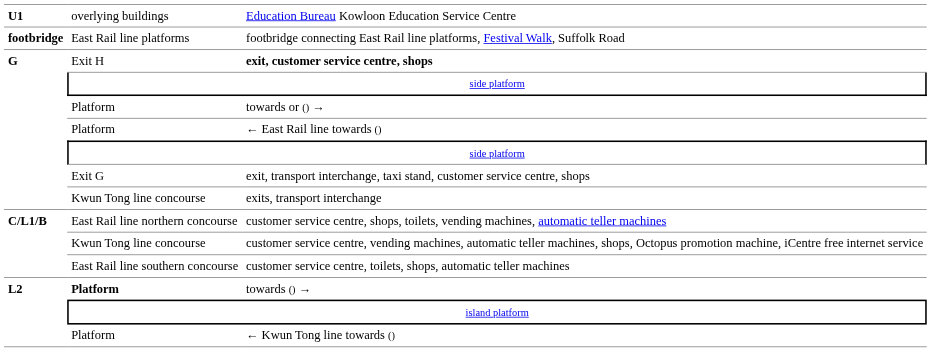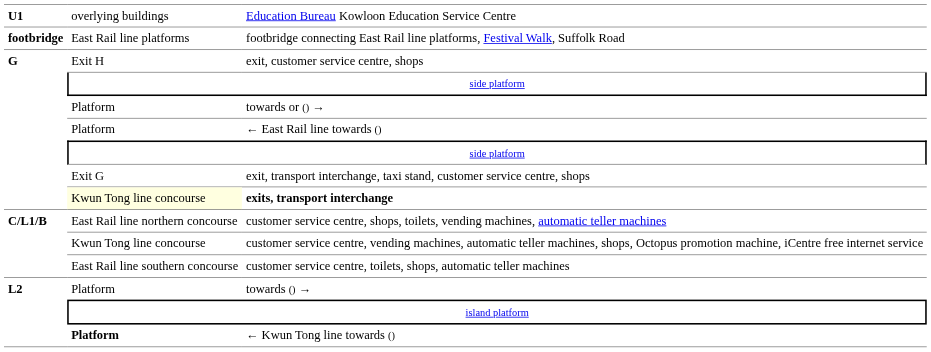exit, customer service centre, shops | column 3: bold -> normal
exits, transport interchange | column 2: no background -> lightyellow background
exits, transport interchange | column 3: normal -> bold
towards () → | column 2: bold -> normal
← Kwun Tong line towards () | column 2: normal -> bold
